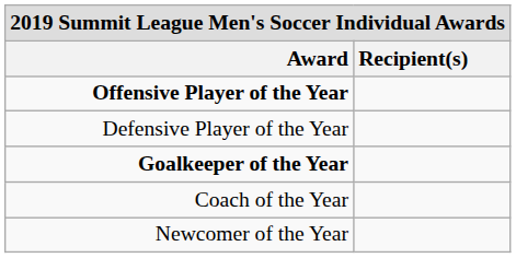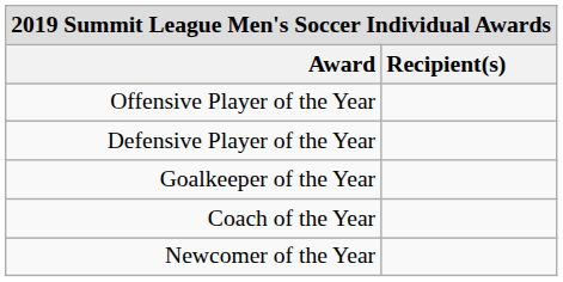Offensive Player of the Year | Award: bold -> normal
Goalkeeper of the Year | Award: bold -> normal
